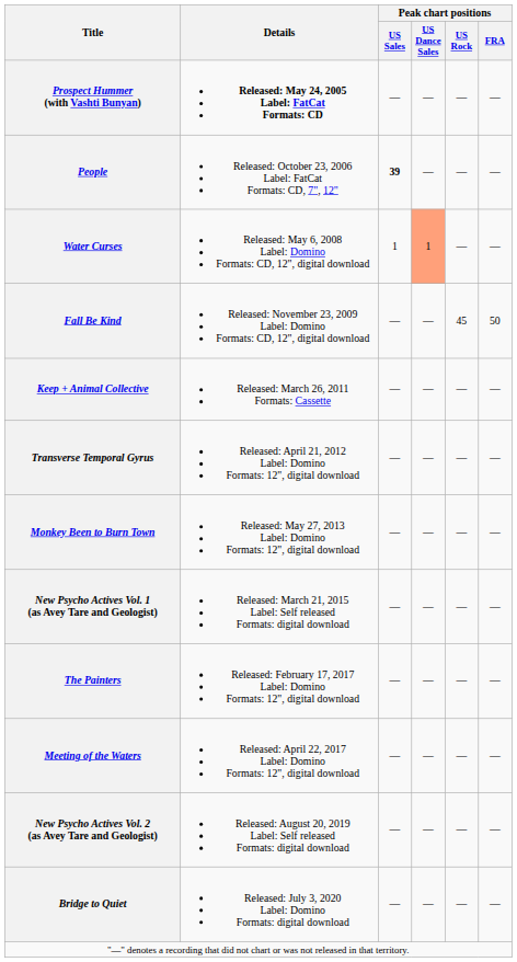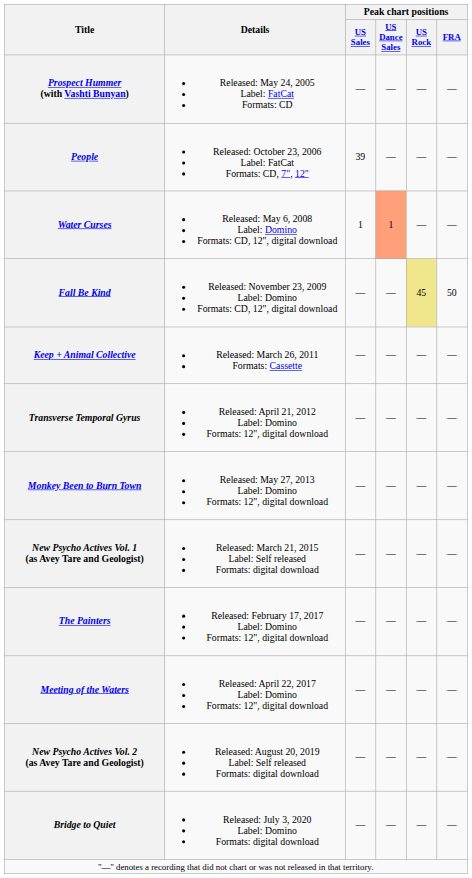Prospect Hummer (with Vashti Bunyan) | Details: bold -> normal
People | Peak chart positions / US Sales: bold -> normal
Fall Be Kind | Peak chart positions / US Rock: no background -> khaki background
